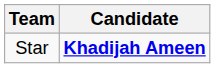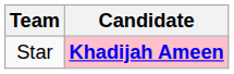Star | Candidate: no background -> pink background
